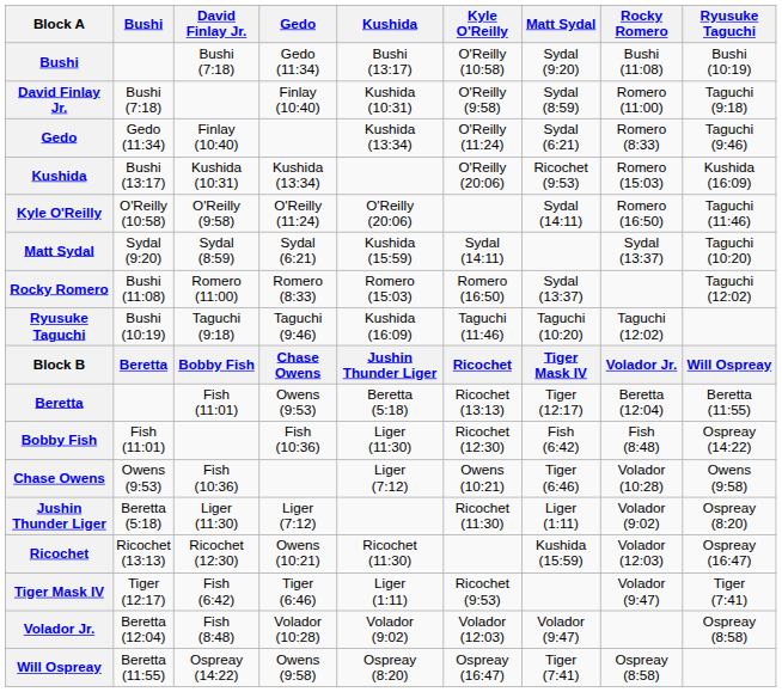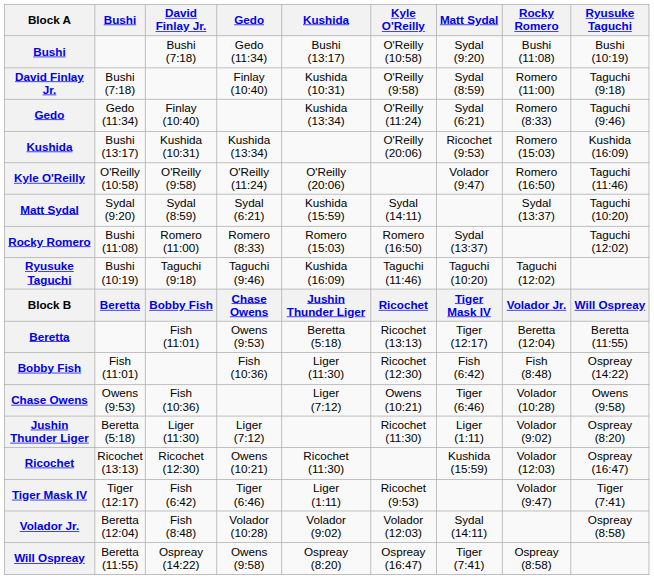row 6 | Matt Sydal: Sydal (14:11) -> Volador (9:47)
row 17 | Matt Sydal: Volador (9:47) -> Sydal (14:11)
